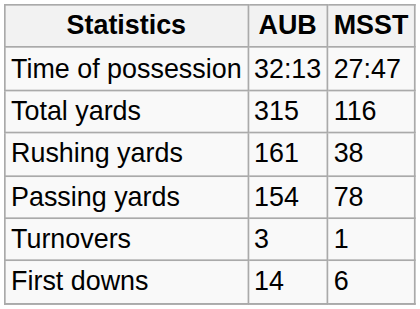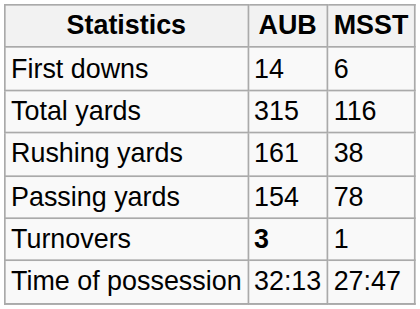rows swapped: First downs <-> Time of possession
Turnovers | AUB: normal -> bold
